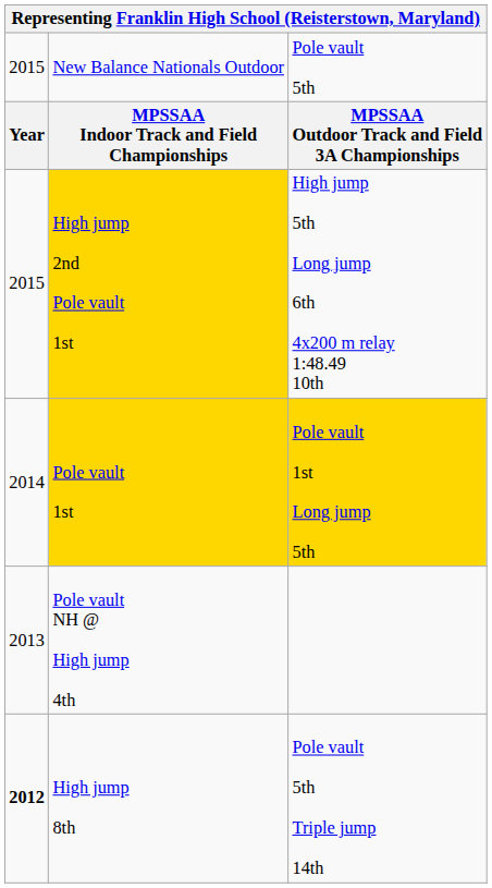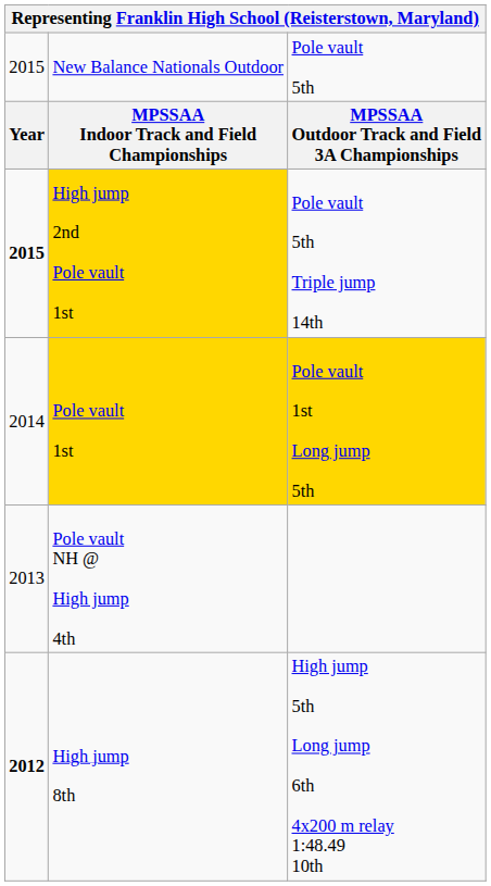High jump 2nd Pole vault 1st | column 1: normal -> bold
High jump 2nd Pole vault 1st | column 3: High jump 5th Long jump 6th 4x200 m relay 1:48.49 10th -> Pole vault 5th Triple jump 14th
High jump 8th | column 3: Pole vault 5th Triple jump 14th -> High jump 5th Long jump 6th 4x200 m relay 1:48.49 10th
